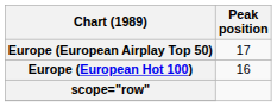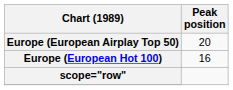Europe (European Airplay Top 50) | Peak position: 17 -> 20
